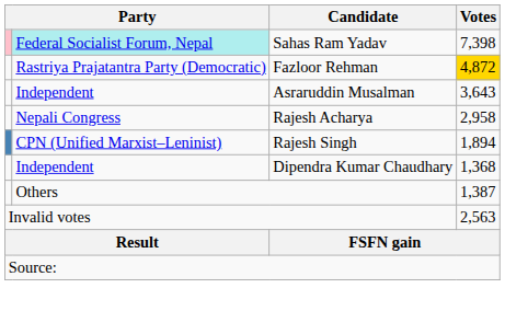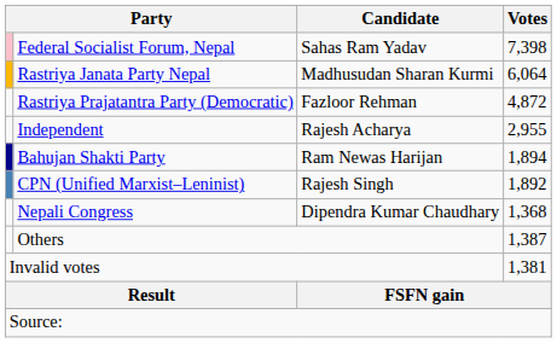Sahas Ram Yadav | column 2: paleturquoise background -> no background
+ row: Rastriya Janata Party Nepal | Madhusudan Sharan Kurmi | 6,064
Fazloor Rehman | Votes: gold background -> no background
- row: Independent | Asraruddin Musalman | 3,643
Rajesh Acharya | column 2: Nepali Congress -> Independent
Rajesh Acharya | Votes: 2,958 -> 2,955
+ row: Bahujan Shakti Party | Ram Newas Harijan | 1,894
Rajesh Singh | Votes: 1,894 -> 1,892
Dipendra Kumar Chaudhary | column 2: Independent -> Nepali Congress
Invalid votes | Votes: 2,563 -> 1,381
